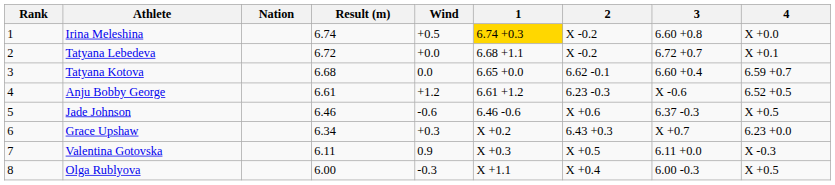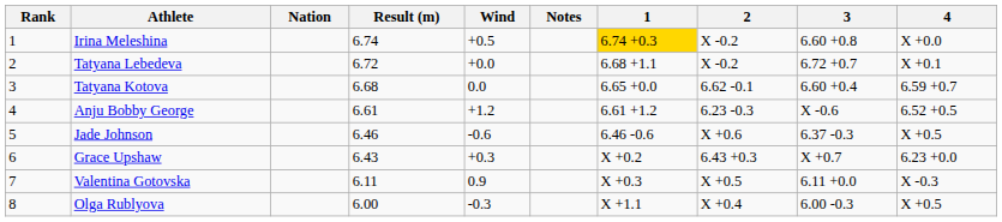+ column: Notes
Grace Upshaw | Result (m): 6.34 -> 6.43
